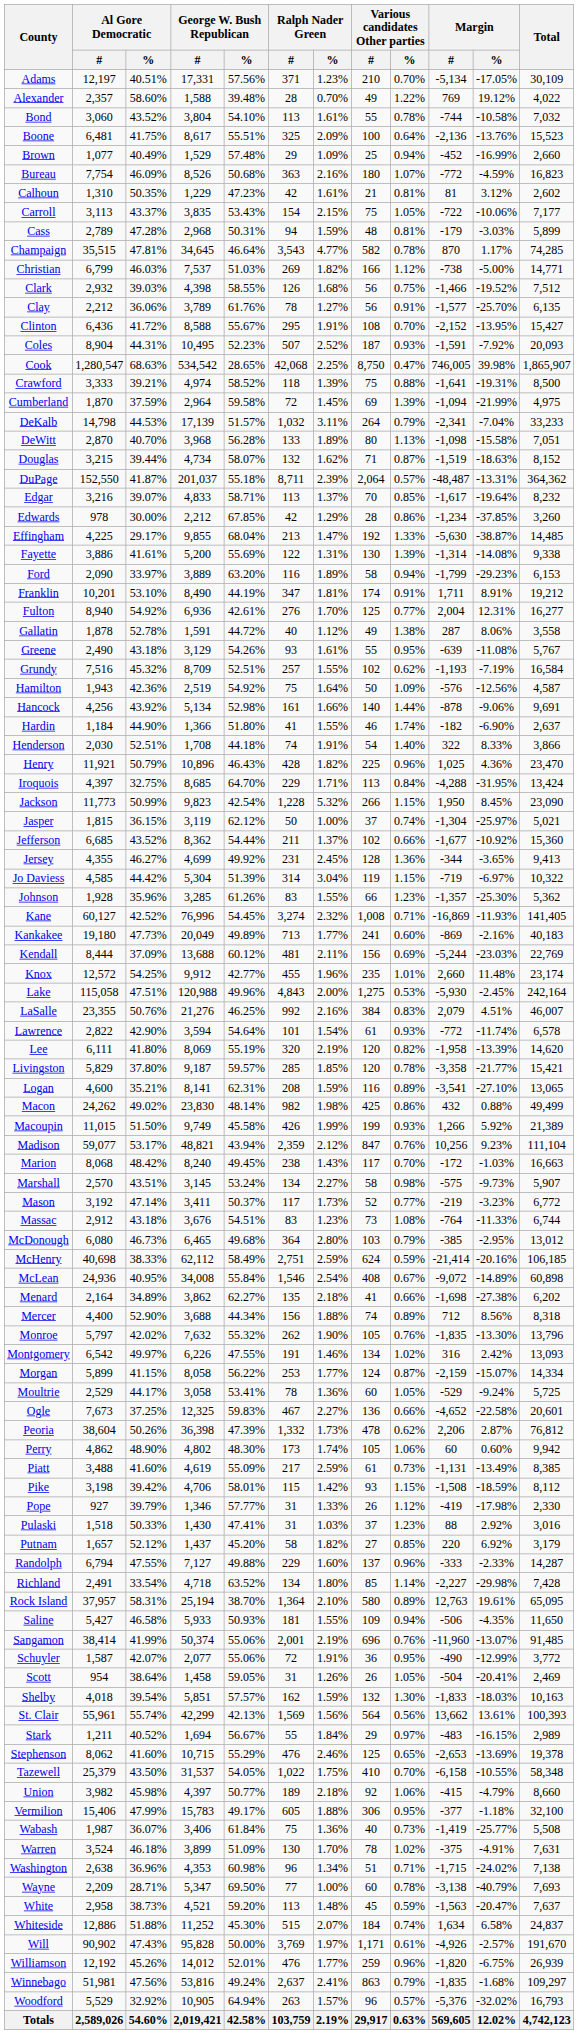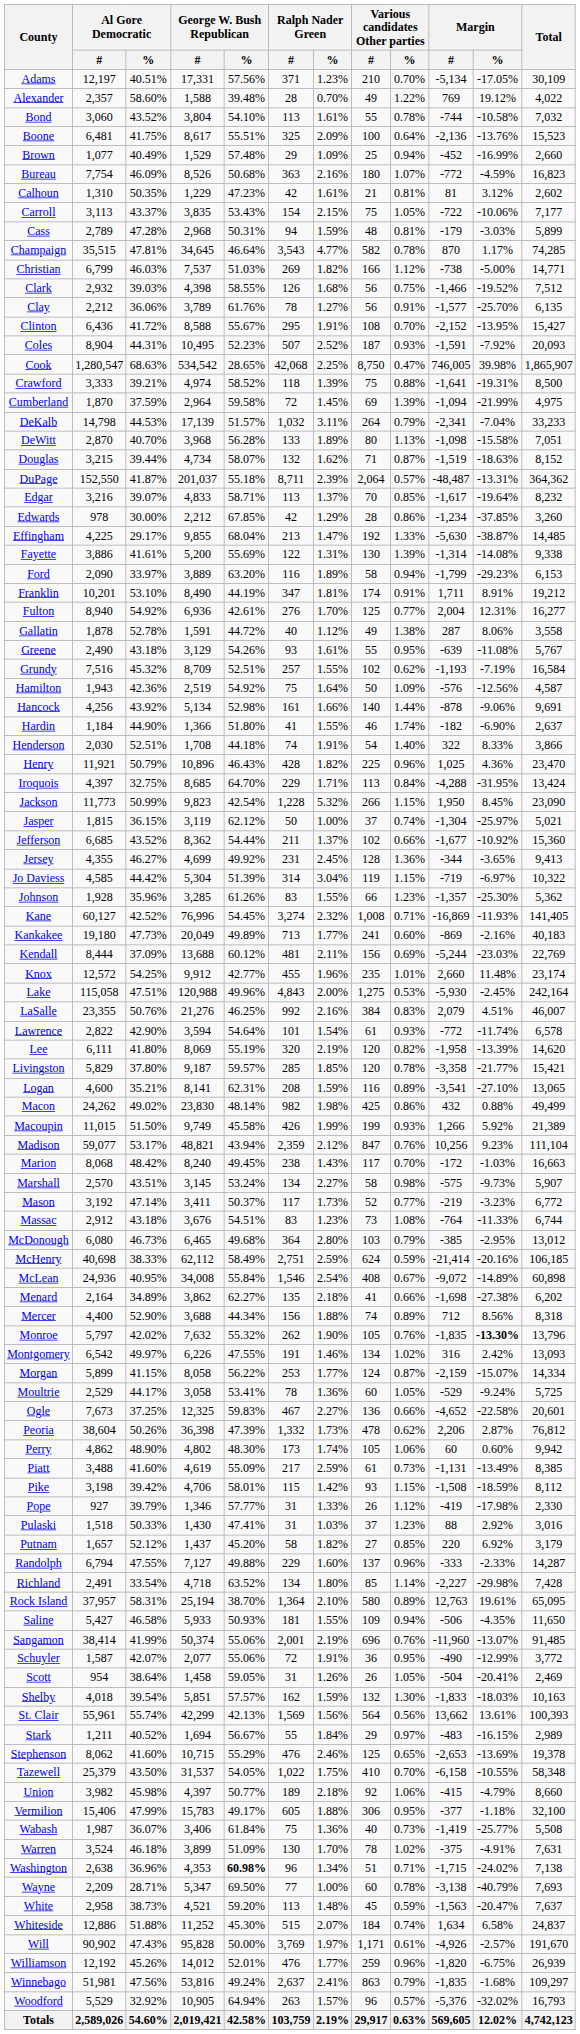Monroe | Margin / %: normal -> bold
Washington | George W. Bush Republican / %: normal -> bold
